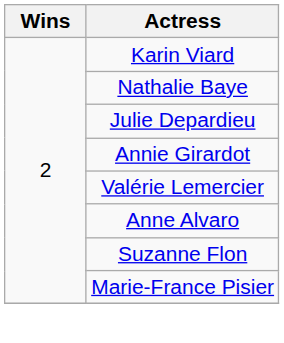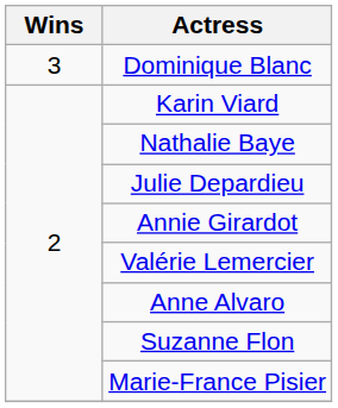+ row: 3 | Dominique Blanc
